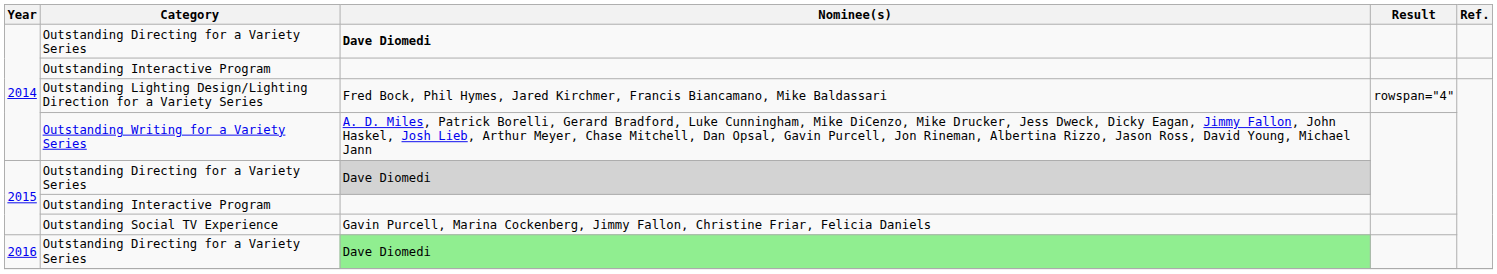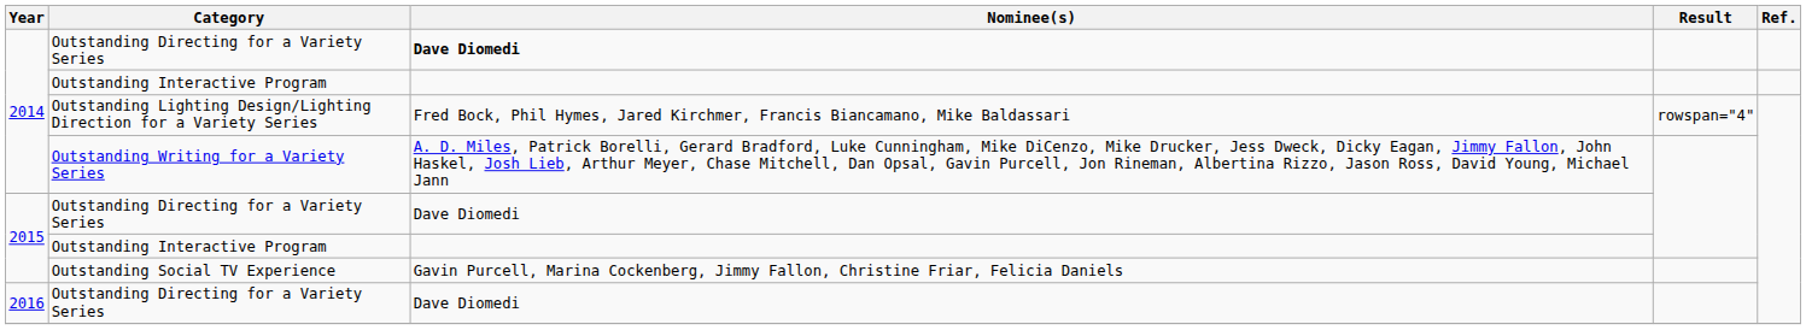2015 / Outstanding Directing for a Variety Series | Nominee(s): lightgrey background -> no background
2016 / Outstanding Directing for a Variety Series | Nominee(s): lightgreen background -> no background
